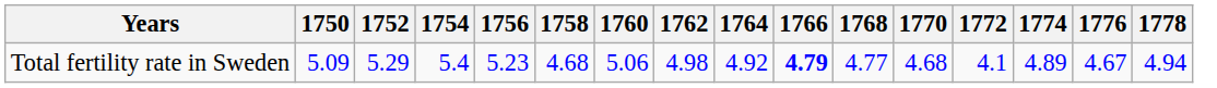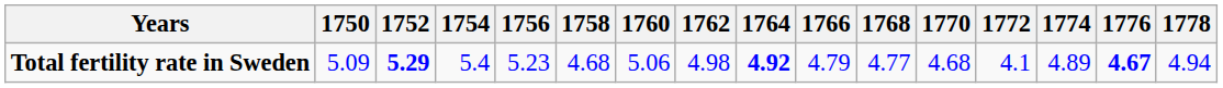row 2 | Years: normal -> bold
row 2 | 1752: normal -> bold
row 2 | 1764: normal -> bold
row 2 | 1766: bold -> normal
row 2 | 1776: normal -> bold
